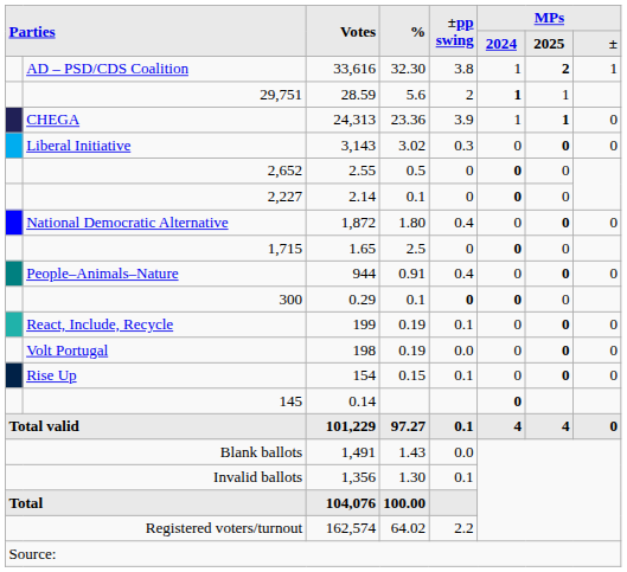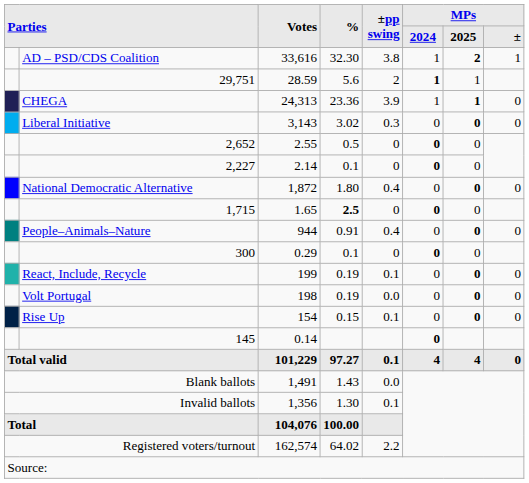1,715 | %: normal -> bold
300 | ±pp swing: bold -> normal
